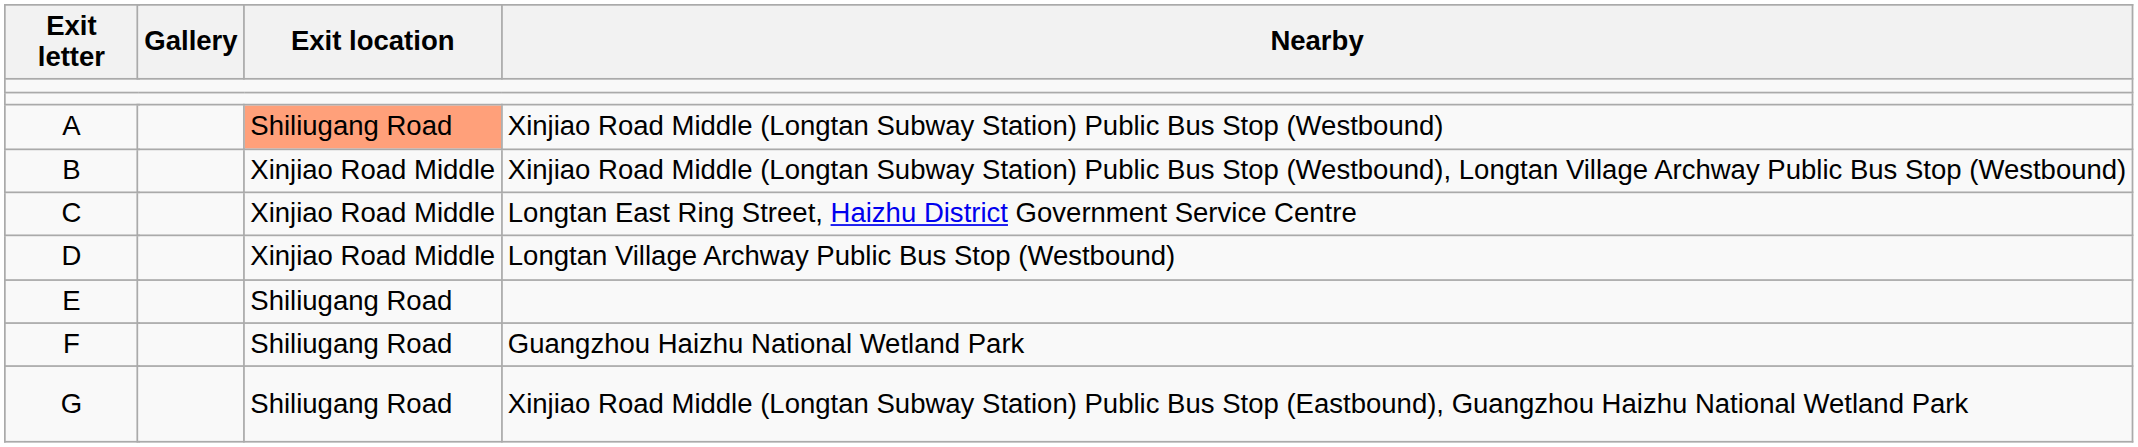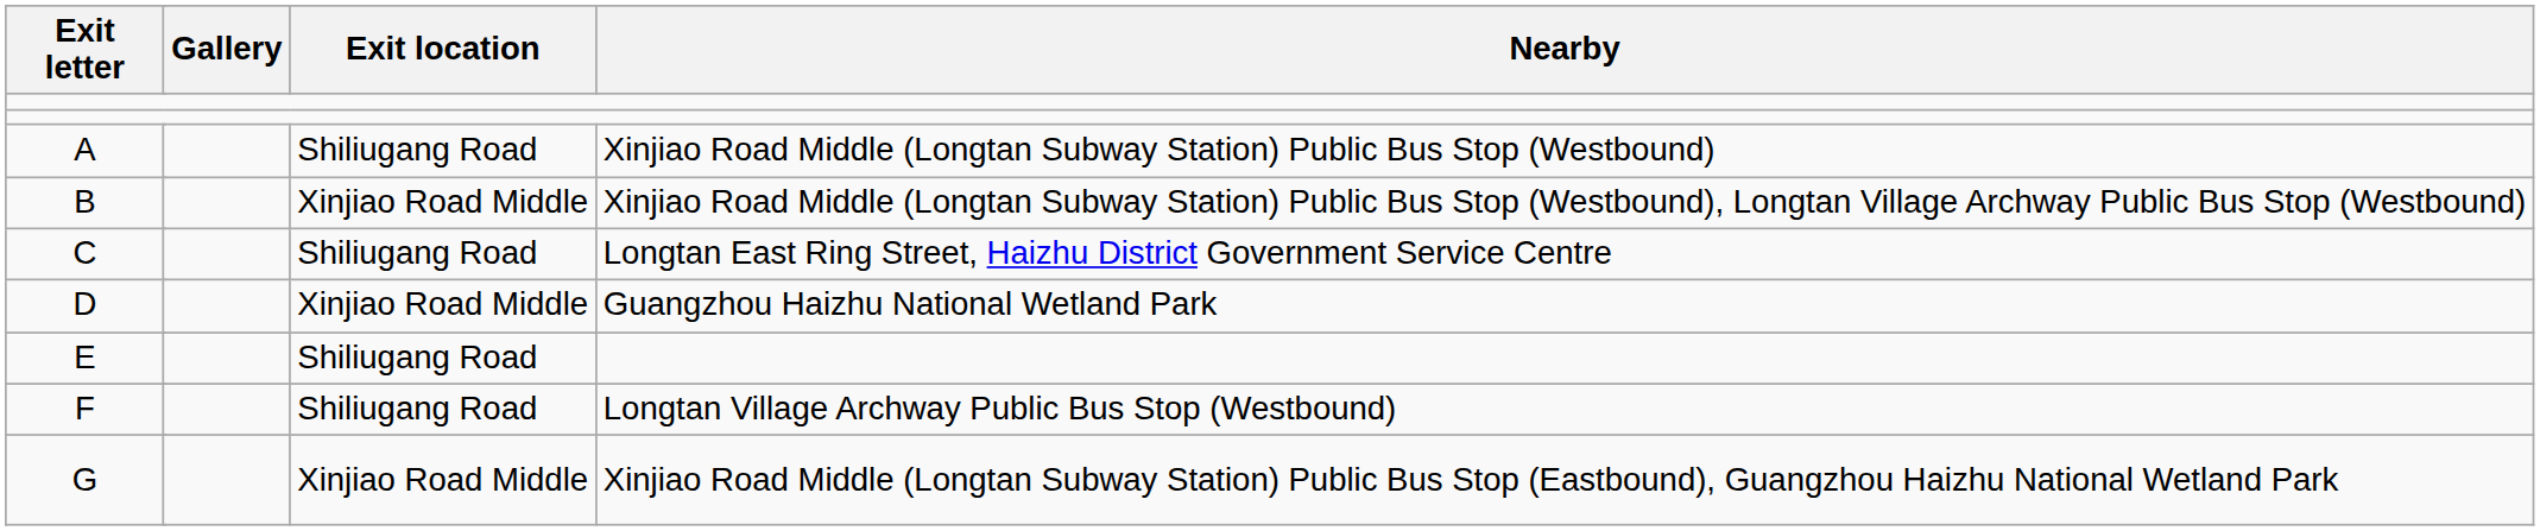A | Exit location: lightsalmon background -> no background
C | Exit location: Xinjiao Road Middle -> Shiliugang Road
D | Nearby: Longtan Village Archway Public Bus Stop (Westbound) -> Guangzhou Haizhu National Wetland Park
F | Nearby: Guangzhou Haizhu National Wetland Park -> Longtan Village Archway Public Bus Stop (Westbound)
G | Exit location: Shiliugang Road -> Xinjiao Road Middle
